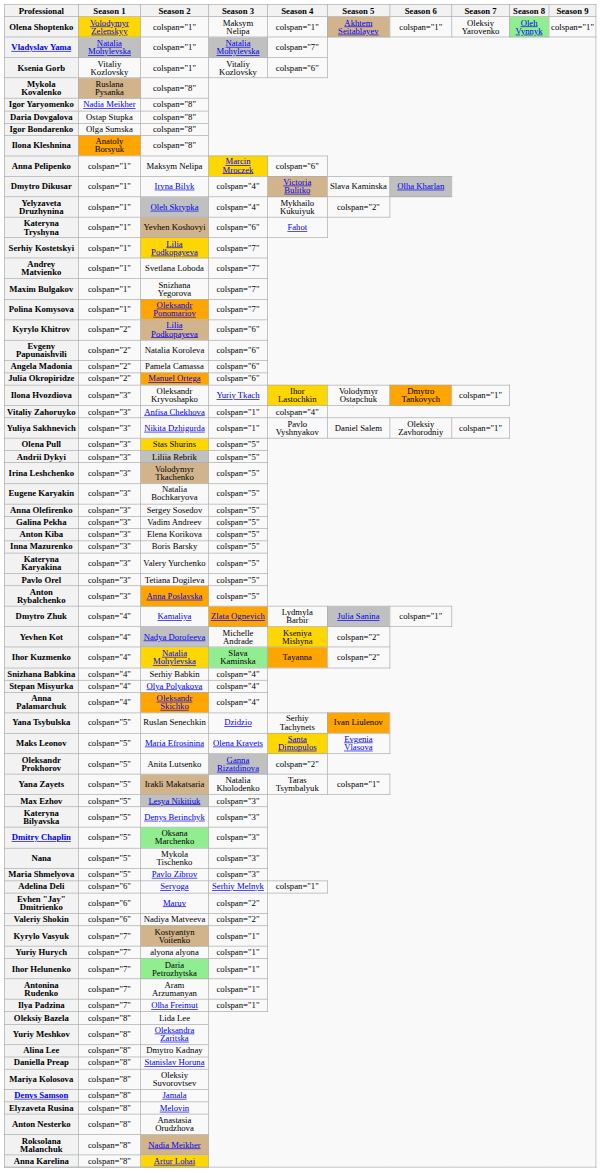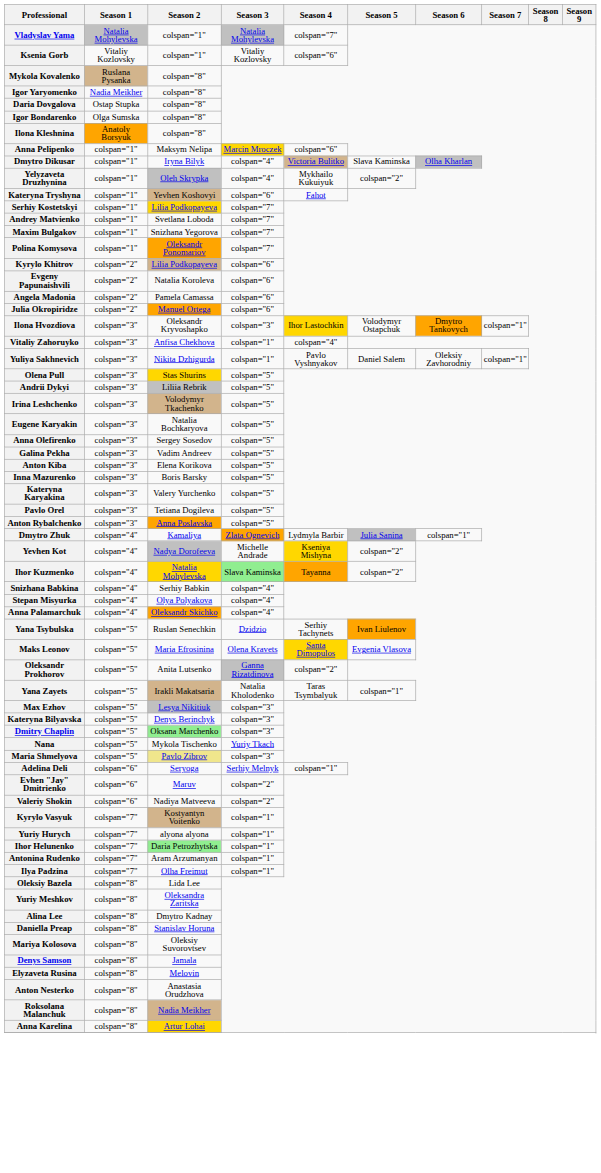- row: Olena Shoptenko | Volodymyr Zelenskyy | colspan="1" | Maksym Nelipa | colspan="1" | Akhtem Seitablayev | colspan="1" | Oleksiy Yarovenko | Oleh Vynnyk | colspan="1"
Ilona Hvozdiova | Season 3: Yuriy Tkach -> colspan="3"
Nana | Season 3: colspan="3" -> Yuriy Tkach
Maria Shmelyova | Season 2: no background -> khaki background
